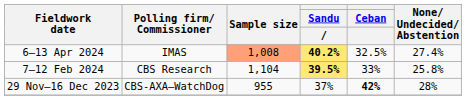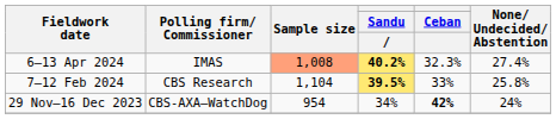6–13 Apr 2024 | Ceban: 32.5% -> 32.3%
29 Nov–16 Dec 2023 | Sample size: 955 -> 954
29 Nov–16 Dec 2023 | Sandu: 37% -> 34%
29 Nov–16 Dec 2023 | None/ Undecided/ Abstention: 28% -> 24%
